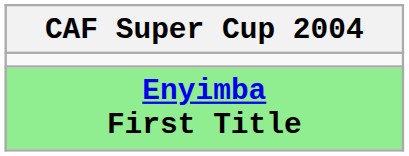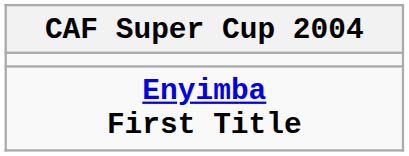row 3 | column 1: lightgreen background -> no background
